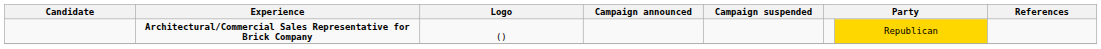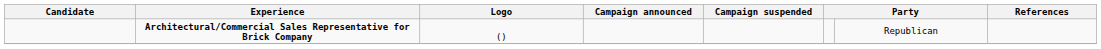row 2 | column 7: gold background -> no background
